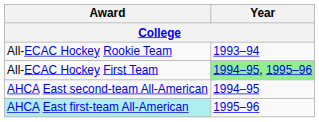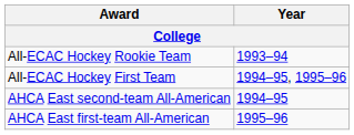row 4 | Year: lightgreen background -> no background
row 6 | Award: paleturquoise background -> no background
